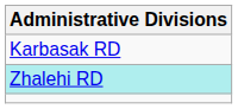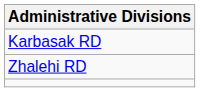row 3 | column 1: paleturquoise background -> no background
